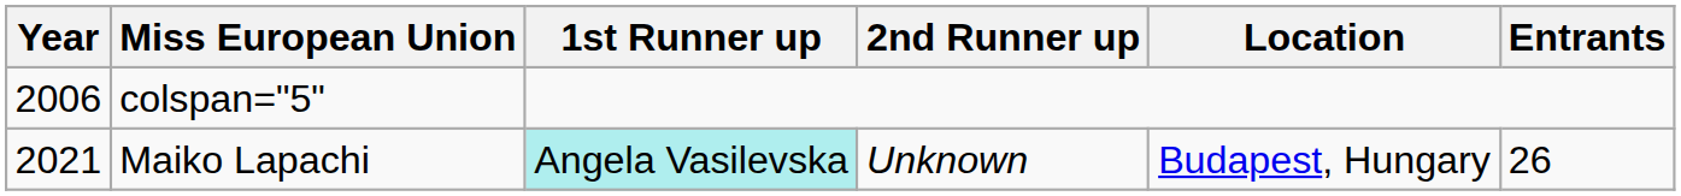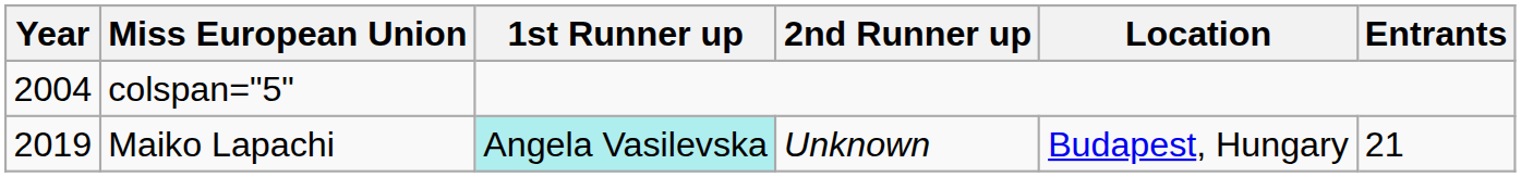colspan="5" | Year: 2006 -> 2004
Maiko Lapachi | Year: 2021 -> 2019
Maiko Lapachi | Entrants: 26 -> 21
